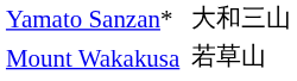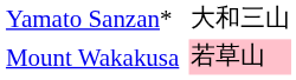Mount Wakakusa | column 2: no background -> pink background
